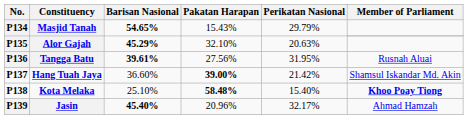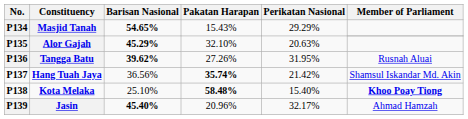P134 | Perikatan Nasional: 29.79% -> 29.29%
P136 | Barisan Nasional: 39.61% -> 39.62%
P136 | Pakatan Harapan: 27.56% -> 27.26%
P137 | Barisan Nasional: 36.60% -> 36.56%
P137 | Pakatan Harapan: 39.00% -> 35.74%
